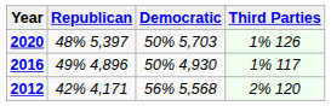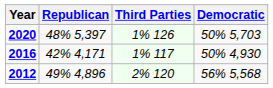columns swapped: Democratic <-> Third Parties
2016 | Republican: 49% 4,896 -> 42% 4,171
2012 | Republican: 42% 4,171 -> 49% 4,896
